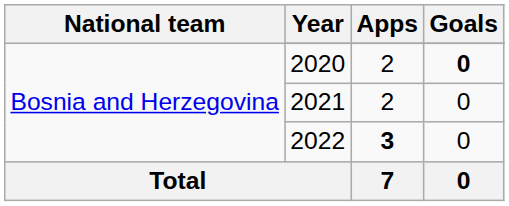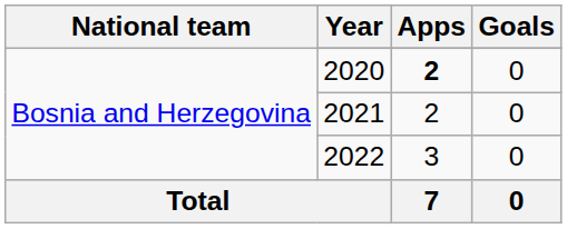2020 | Apps: normal -> bold
2020 | Goals: bold -> normal
2022 | Apps: bold -> normal
